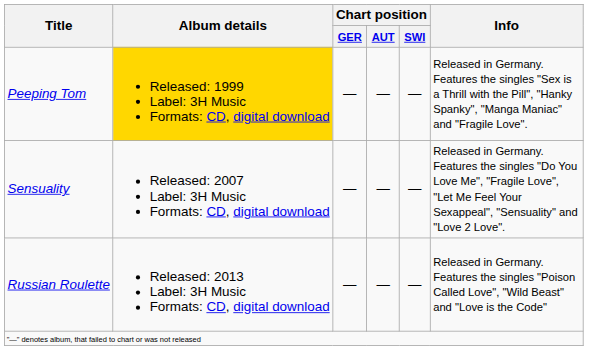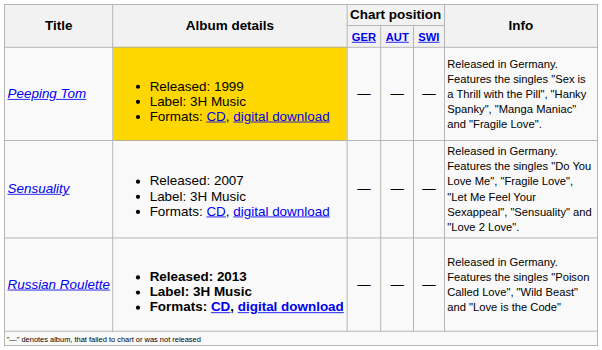Russian Roulette | Album details: normal -> bold
